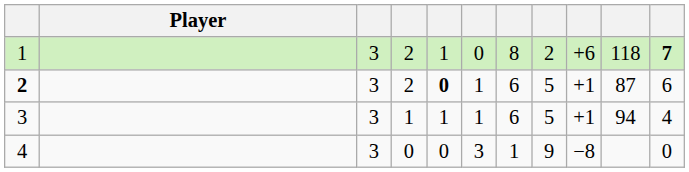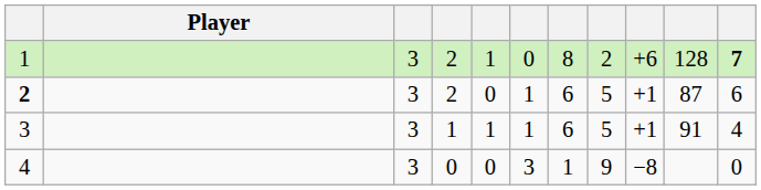row 2 | column 10: 118 -> 128
row 3 | column 5: bold -> normal
row 4 | column 10: 94 -> 91
